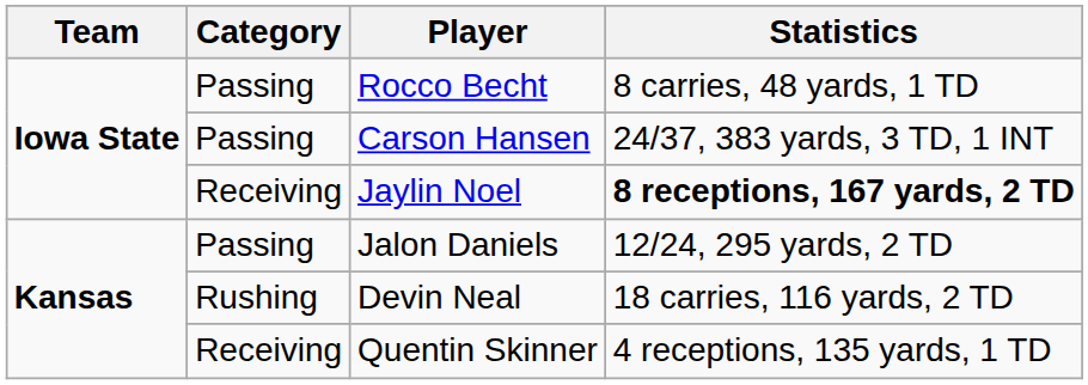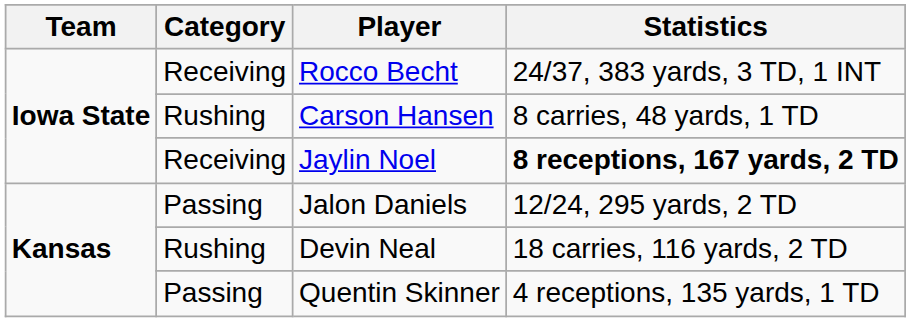Rocco Becht | Category: Passing -> Receiving
Rocco Becht | Statistics: 8 carries, 48 yards, 1 TD -> 24/37, 383 yards, 3 TD, 1 INT
Carson Hansen | Category: Passing -> Rushing
Carson Hansen | Statistics: 24/37, 383 yards, 3 TD, 1 INT -> 8 carries, 48 yards, 1 TD
Quentin Skinner | Category: Receiving -> Passing
